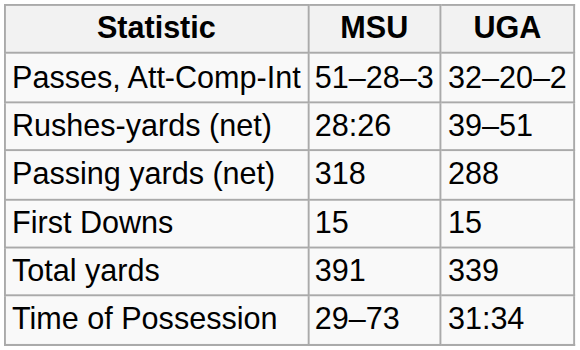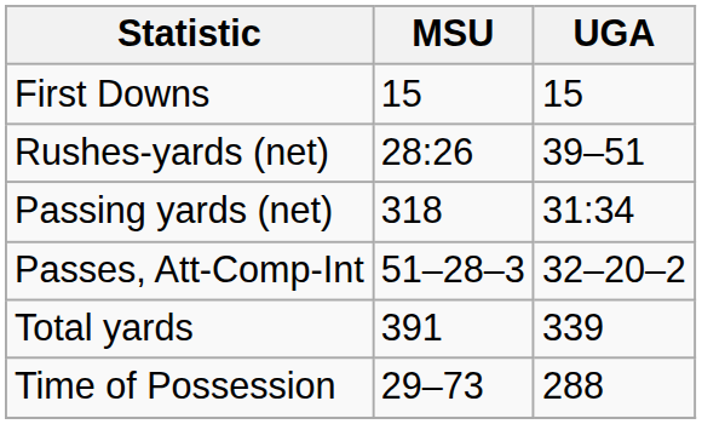rows swapped: First Downs <-> Passes, Att-Comp-Int
Passing yards (net) | UGA: 288 -> 31:34
Time of Possession | UGA: 31:34 -> 288
